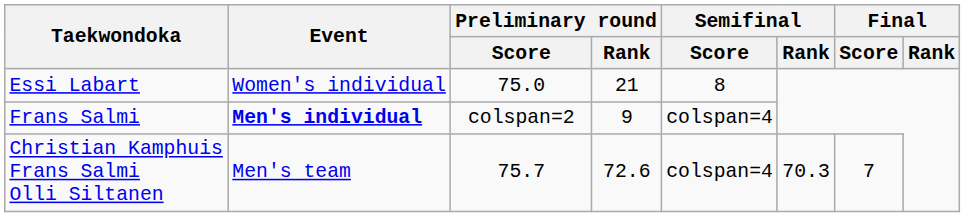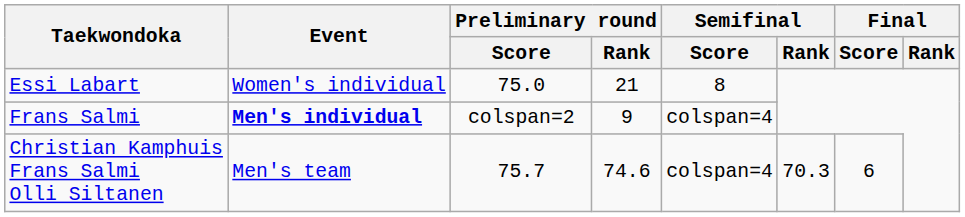Christian Kamphuis Frans Salmi Olli Siltanen | Preliminary round / Rank: 72.6 -> 74.6
Christian Kamphuis Frans Salmi Olli Siltanen | Final / Score: 7 -> 6
